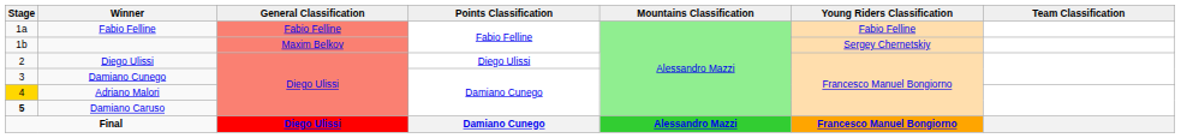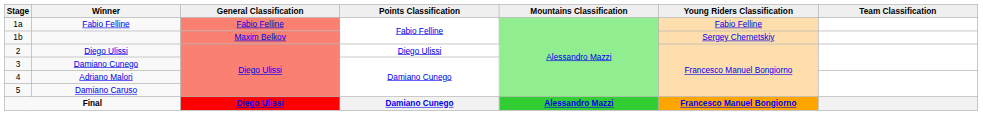Adriano Malori | Stage: gold background -> no background
Damiano Caruso | Stage: bold -> normal
